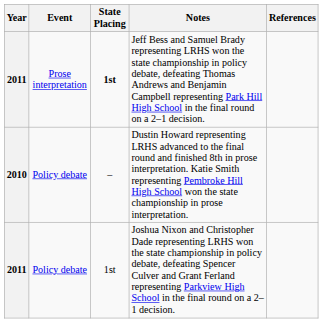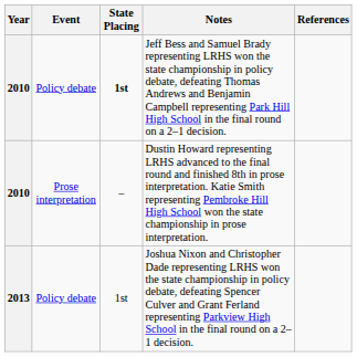row 2 | Year: 2011 -> 2010
row 2 | Event: Prose interpretation -> Policy debate
row 3 | Event: Policy debate -> Prose interpretation
row 4 | Year: 2011 -> 2013
